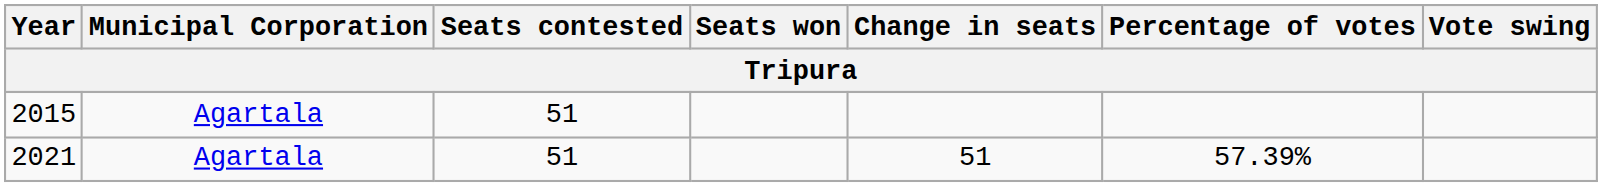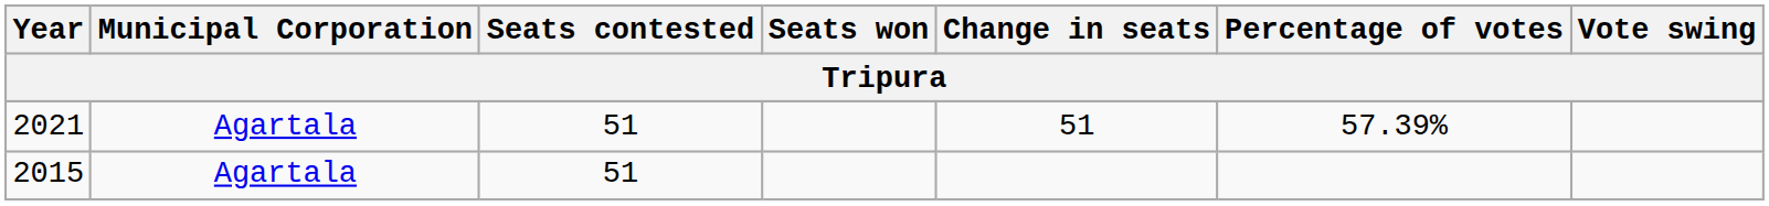rows swapped: 2015 <-> 2021
